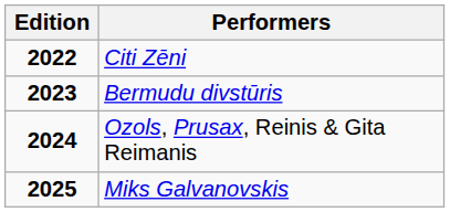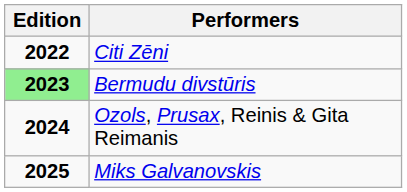Bermudu divstūris | Edition: no background -> lightgreen background
